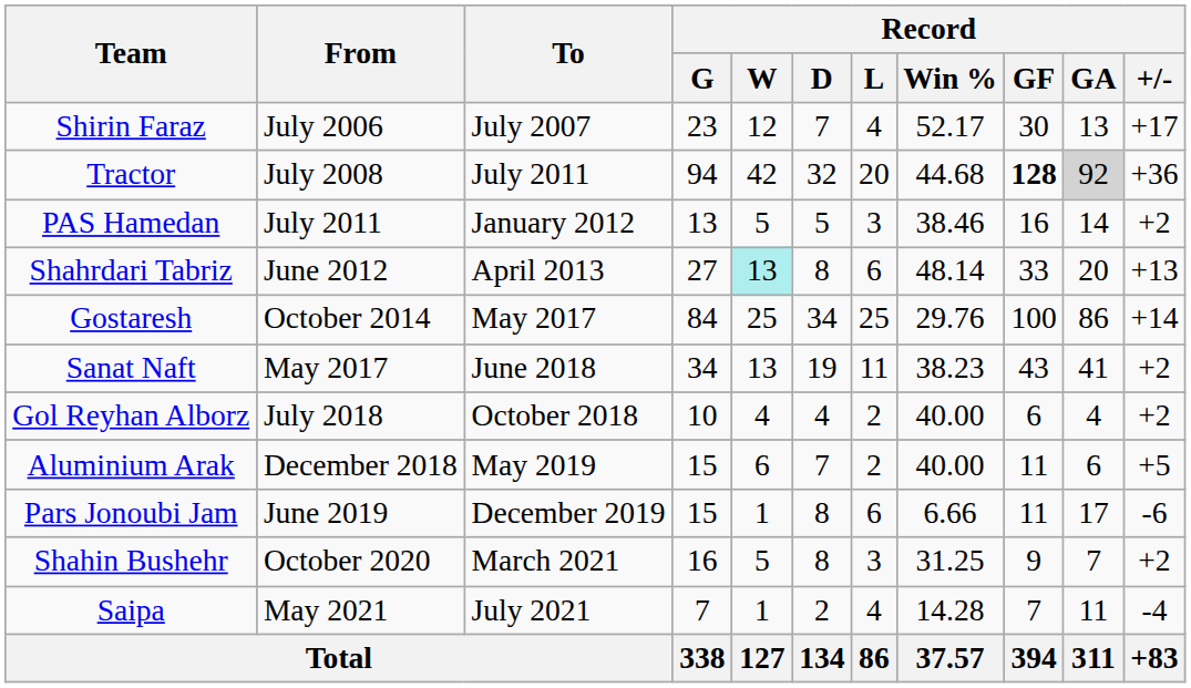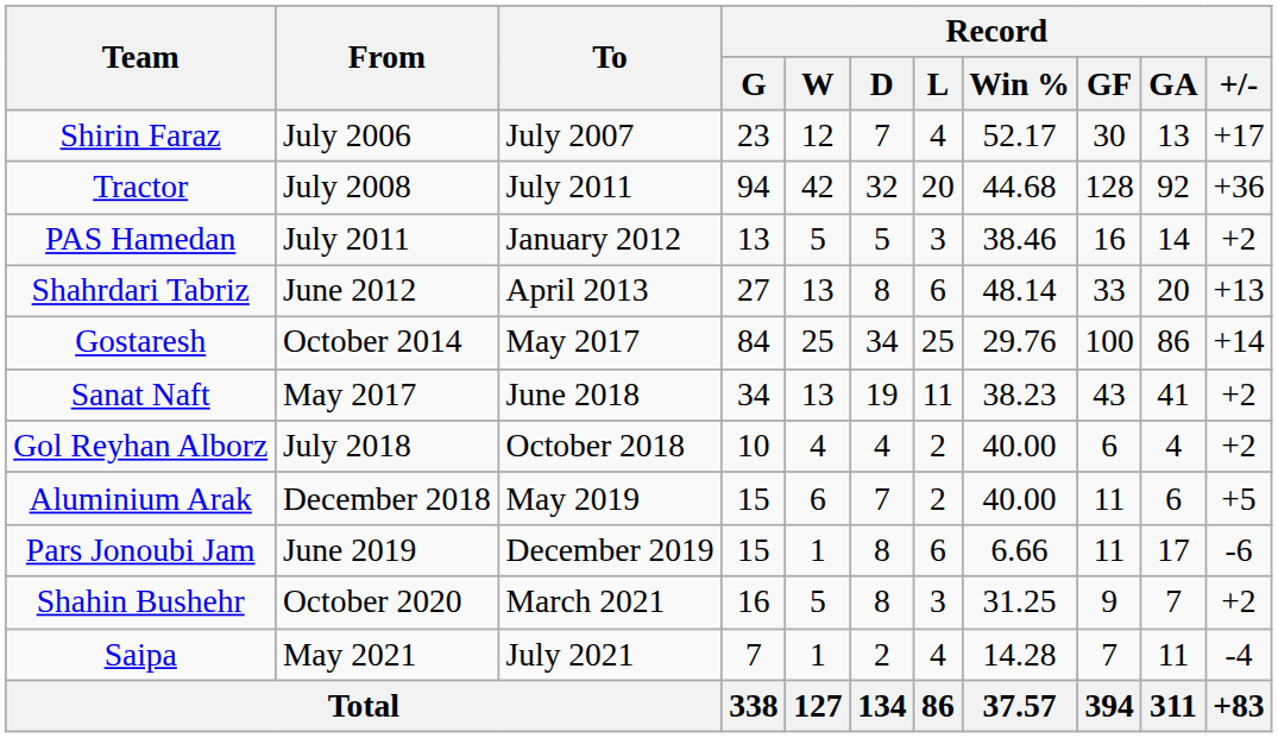Tractor | Record / GF: bold -> normal
Tractor | Record / GA: lightgrey background -> no background
Shahrdari Tabriz | Record / W: paleturquoise background -> no background
